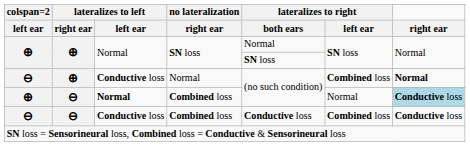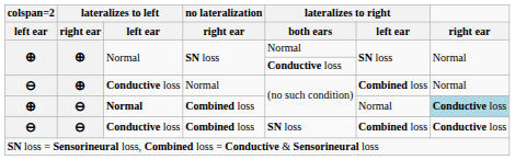row 4 | lateralizes to right / both ears: SN loss -> Conductive loss
row 5 | right ear: bold -> normal
row 7 | lateralizes to right / both ears: Conductive loss -> SN loss
